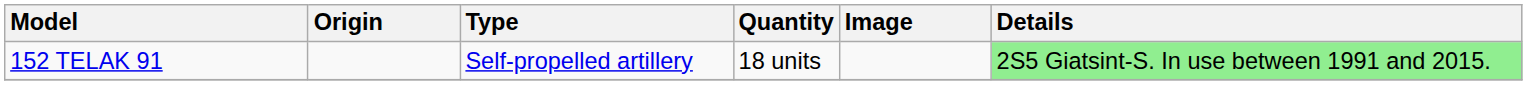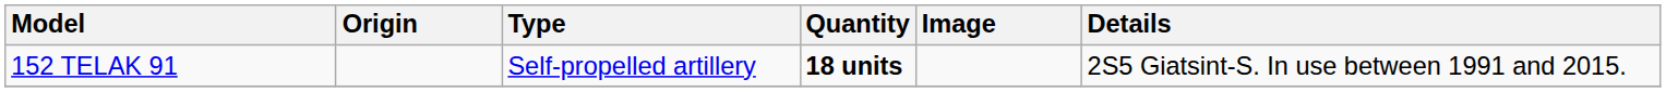152 TELAK 91 | Quantity: normal -> bold
152 TELAK 91 | Details: lightgreen background -> no background
